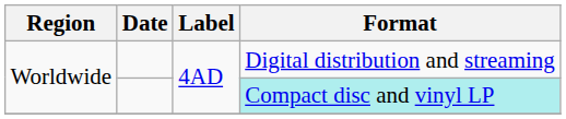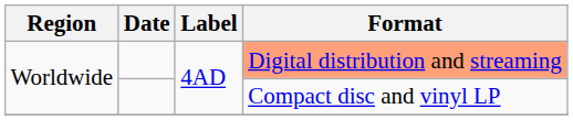Digital distribution and streaming | Format: no background -> lightsalmon background
Compact disc and vinyl LP | Format: paleturquoise background -> no background
